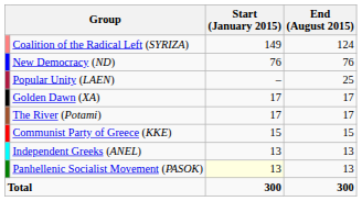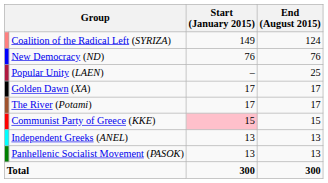Communist Party of Greece (KKE) | Start (January 2015): no background -> pink background
Panhellenic Socialist Movement (PASOK) | Start (January 2015): lightyellow background -> no background
